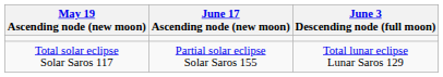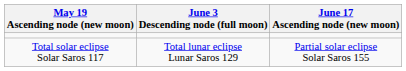columns swapped: June 3 Descending node (full moon) <-> June 17 Ascending node (new moon)
